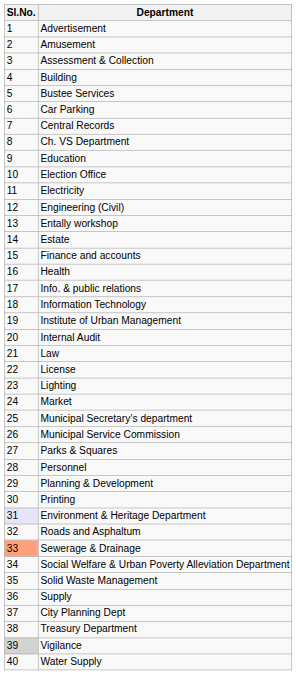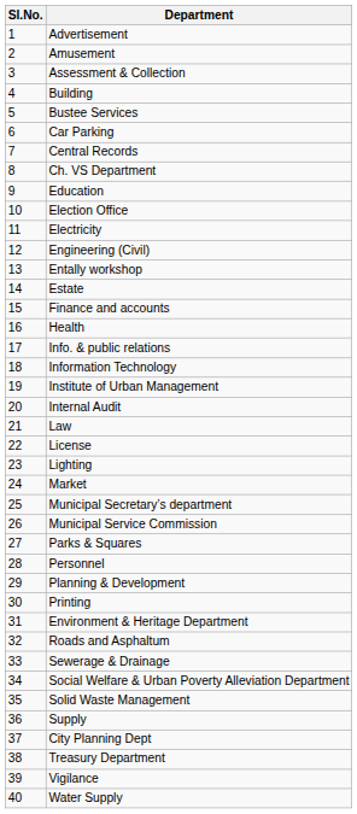Environment & Heritage Department | Sl.No.: lavender background -> no background
Sewerage & Drainage | Sl.No.: lightsalmon background -> no background
Vigilance | Sl.No.: lightgrey background -> no background
